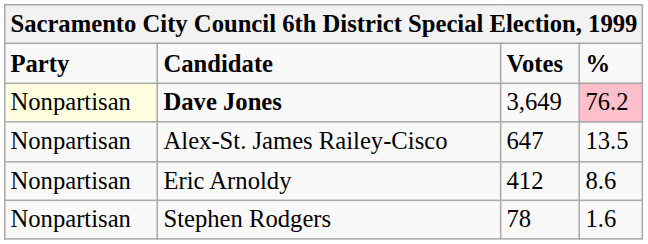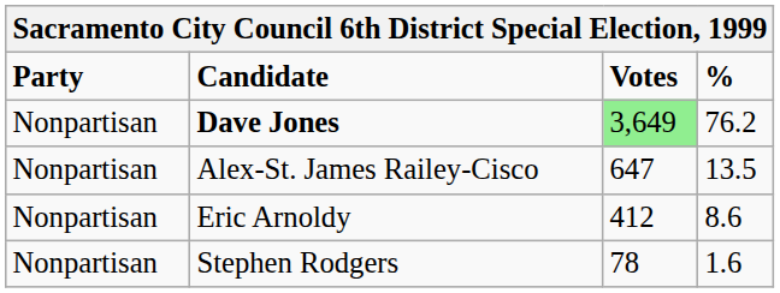Dave Jones | Party: lightyellow background -> no background
Dave Jones | Votes: no background -> lightgreen background
Dave Jones | %: pink background -> no background
